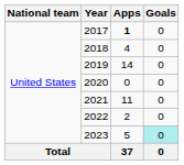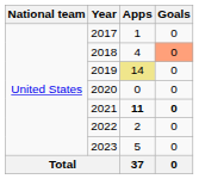2017 | Apps: bold -> normal
2018 | Goals: no background -> lightsalmon background
2019 | Apps: no background -> khaki background
2021 | Apps: normal -> bold
2021 | Goals: normal -> bold
2023 | Goals: paleturquoise background -> no background
